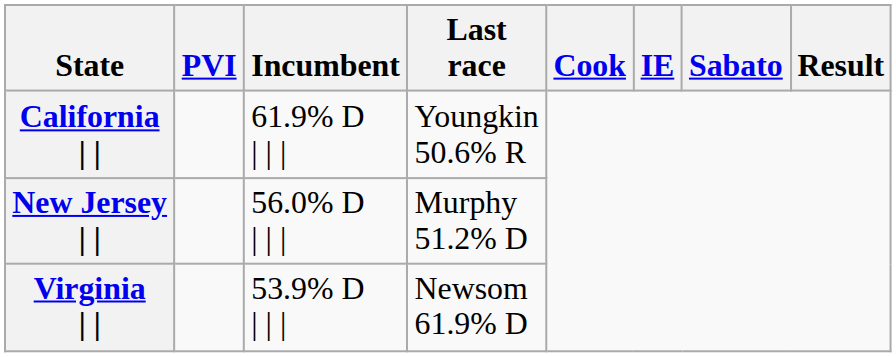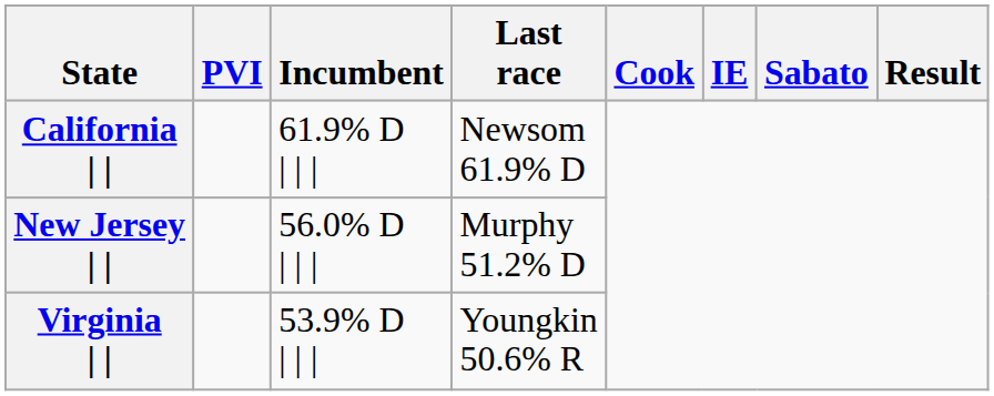row 2 | Last race: Youngkin 50.6% R -> Newsom 61.9% D
row 4 | Last race: Newsom 61.9% D -> Youngkin 50.6% R
